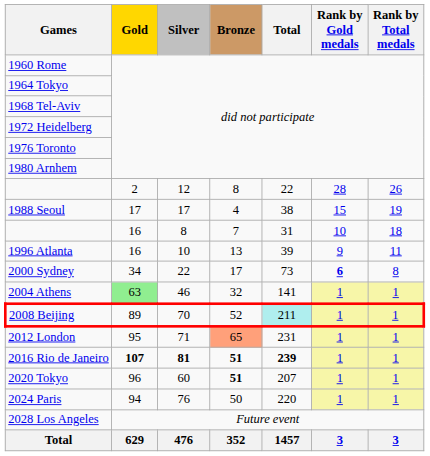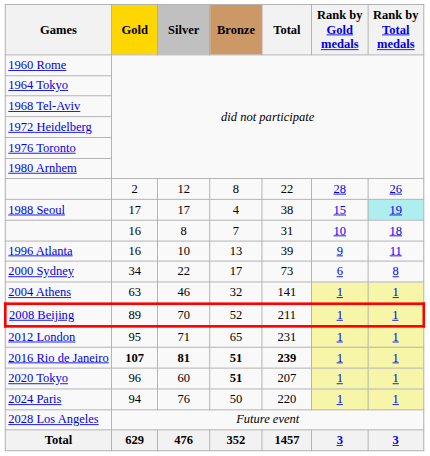1988 Seoul | Rank by Total medals: no background -> paleturquoise background
2000 Sydney | Rank by Gold medals: bold -> normal
2004 Athens | Gold: lightgreen background -> no background
2008 Beijing | Total: paleturquoise background -> no background
2012 London | Bronze: lightsalmon background -> no background
